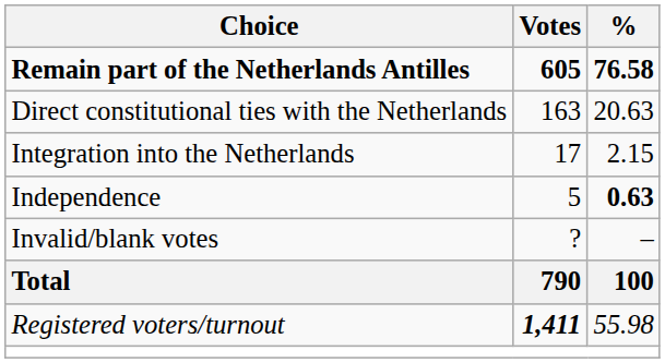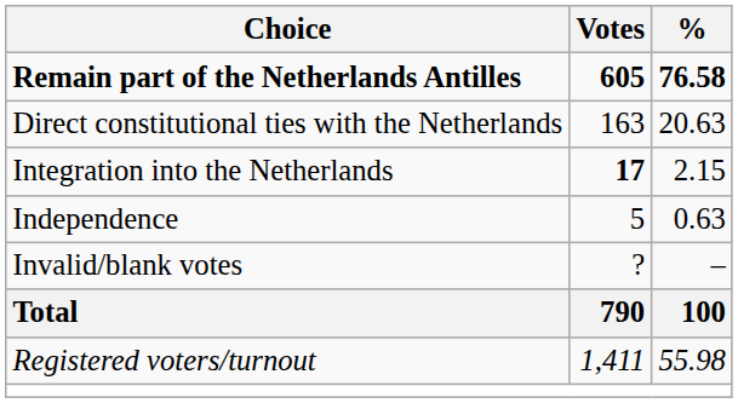Integration into the Netherlands | Votes: normal -> bold
Independence | %: bold -> normal
Registered voters/turnout | Votes: bold -> normal
